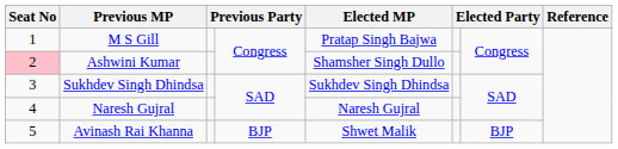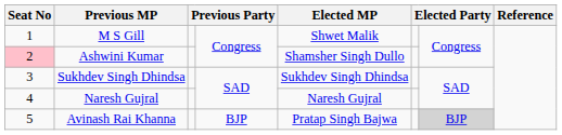M S Gill | Elected MP: Pratap Singh Bajwa -> Shwet Malik
Avinash Rai Khanna | Elected MP: Shwet Malik -> Pratap Singh Bajwa
Avinash Rai Khanna | column 7: no background -> lightgrey background
